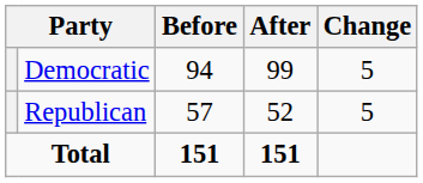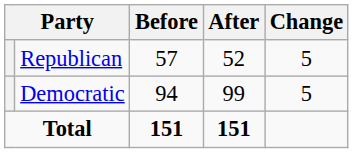rows swapped: Democratic <-> Republican
